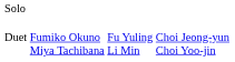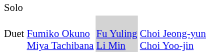Duet | column 3: no background -> lightgrey background
